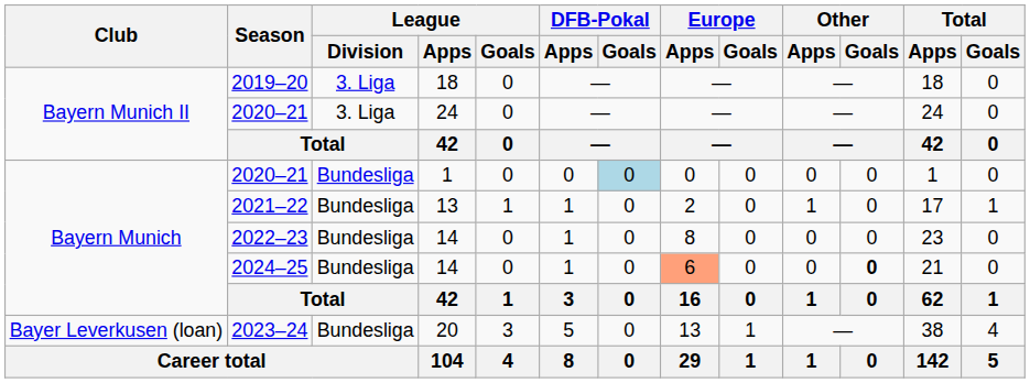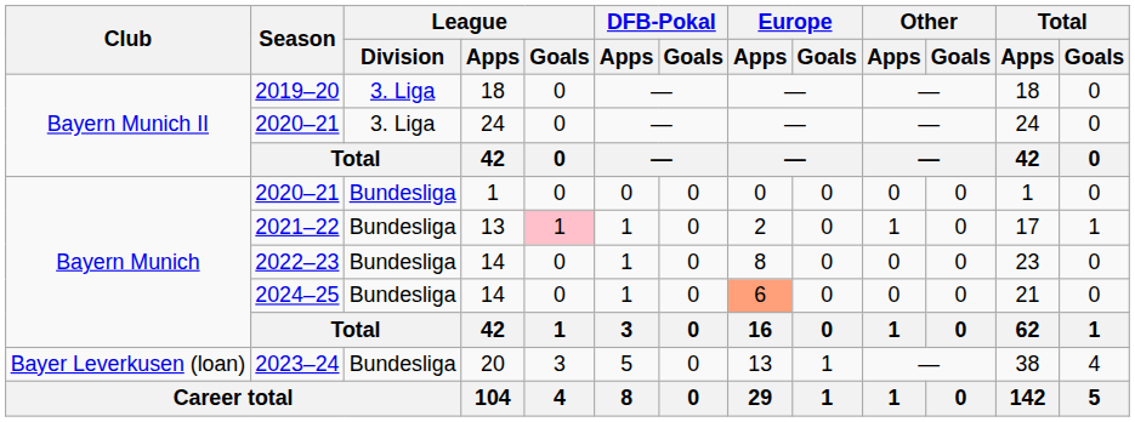2020–21 / 1 | DFB-Pokal / Goals: lightblue background -> no background
2021–22 | League / Goals: no background -> pink background
2024–25 | Other / Goals: bold -> normal
